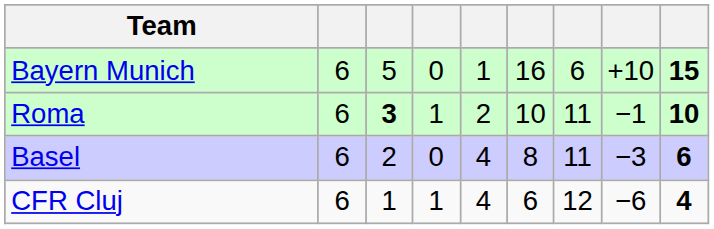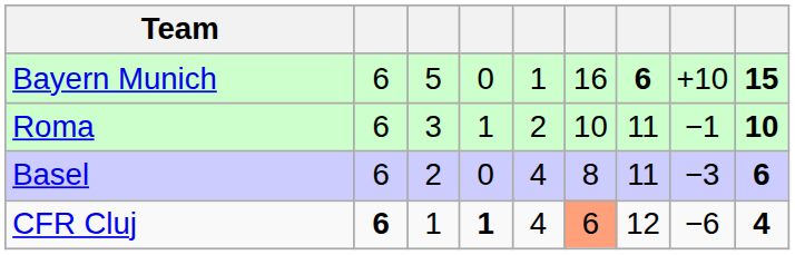Bayern Munich | column 7: normal -> bold
Roma | column 3: bold -> normal
CFR Cluj | column 2: normal -> bold
CFR Cluj | column 4: normal -> bold
CFR Cluj | column 6: no background -> lightsalmon background
